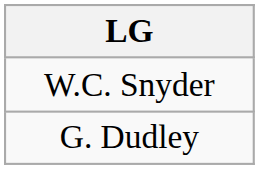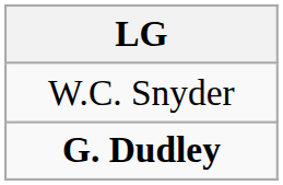row 3 | column 1: normal -> bold
